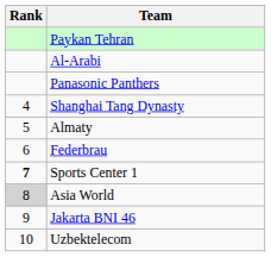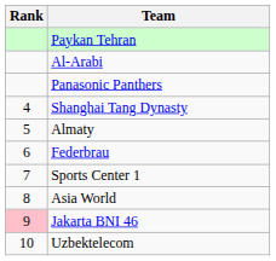Sports Center 1 | Rank: bold -> normal
Asia World | Rank: lightgrey background -> no background
Jakarta BNI 46 | Rank: no background -> pink background
